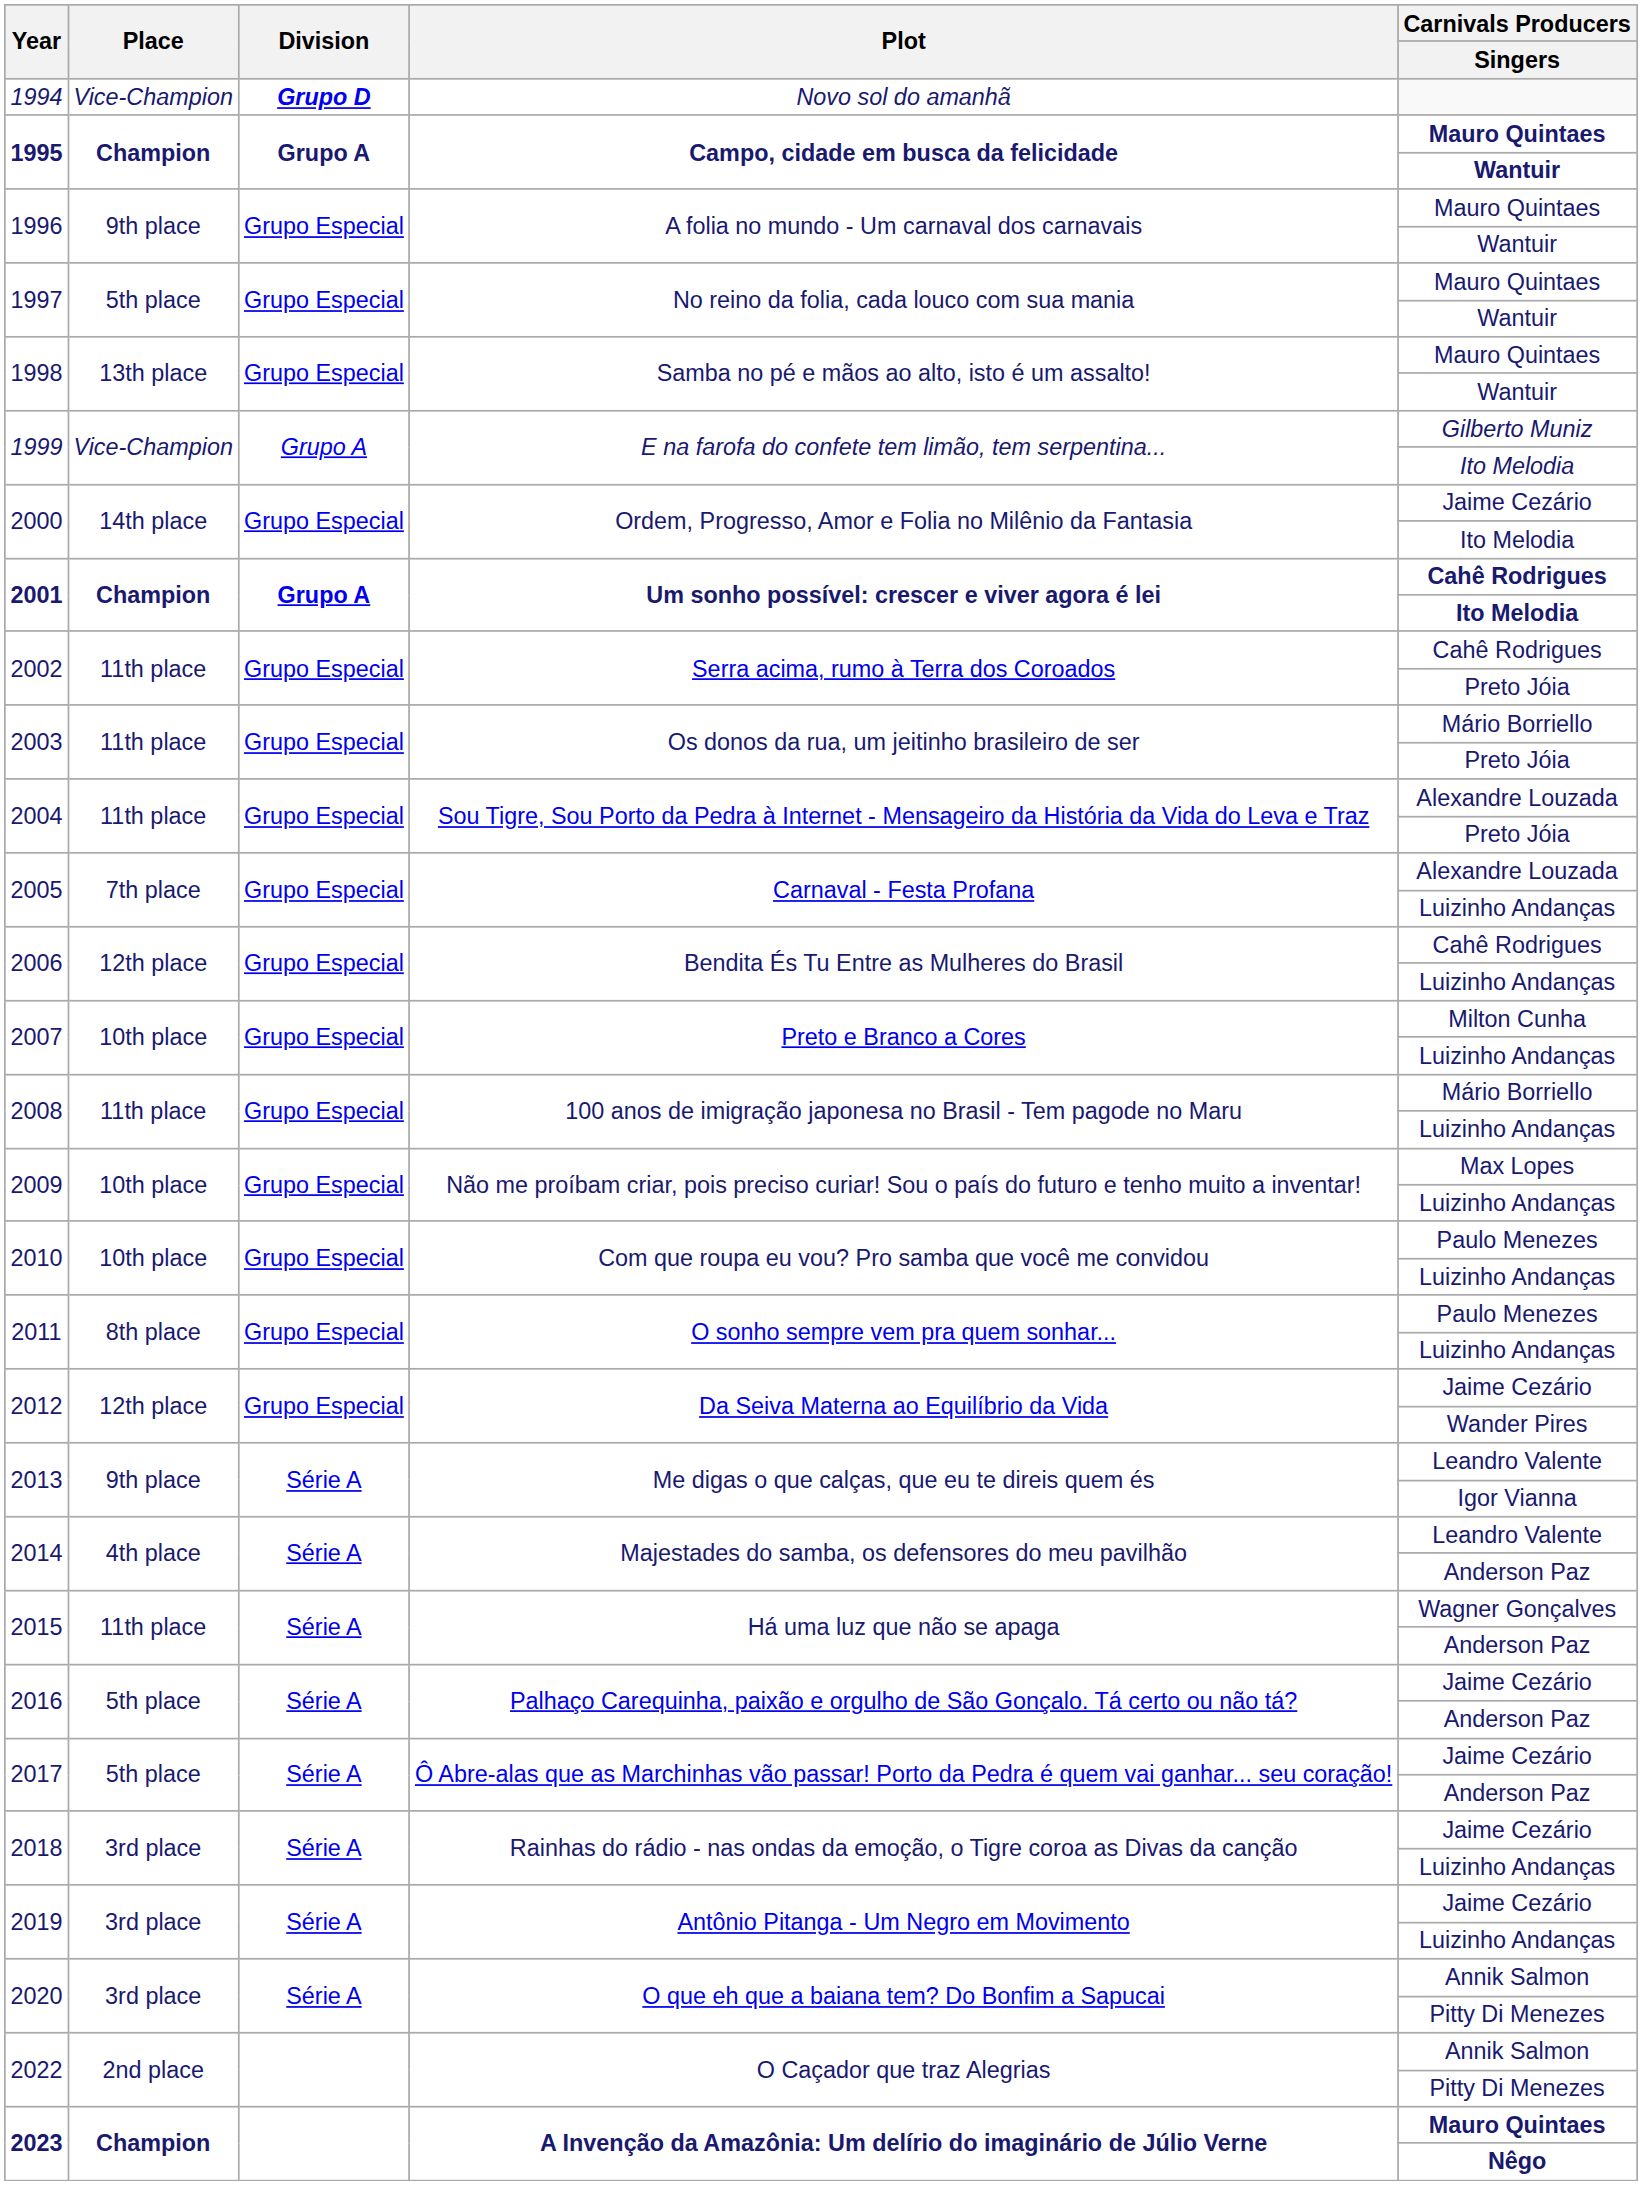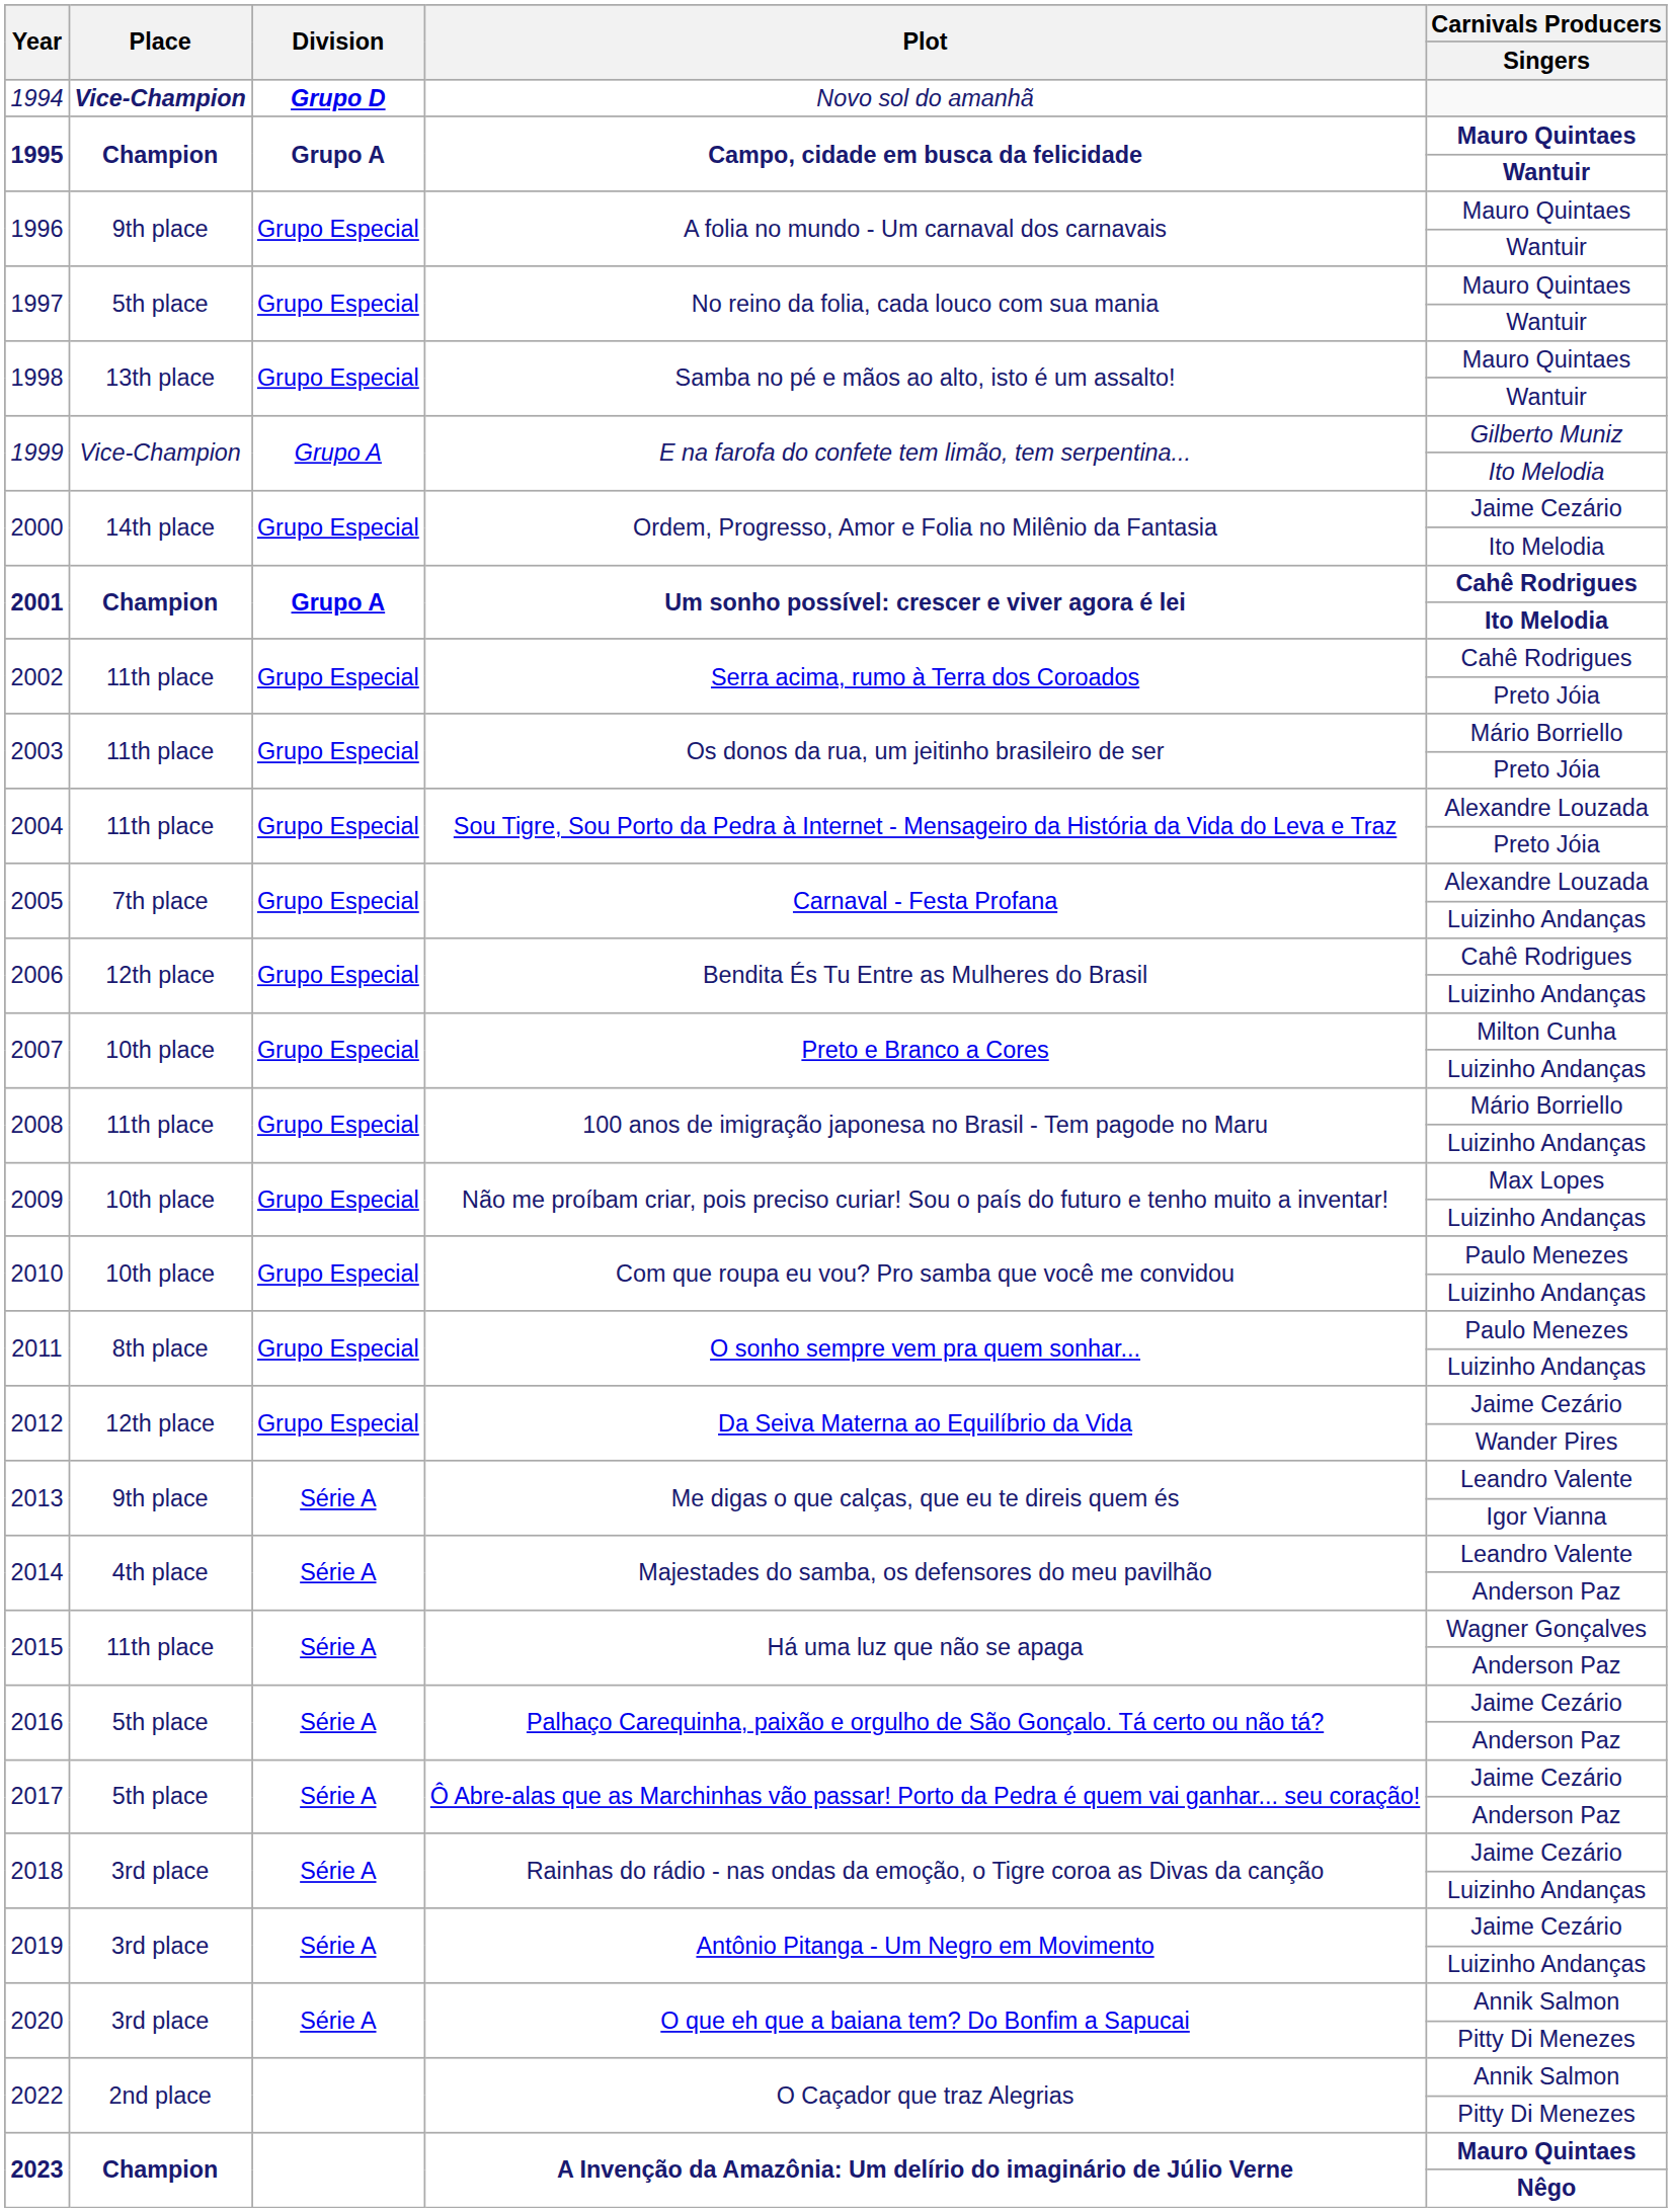1994 | Place: normal -> bold
